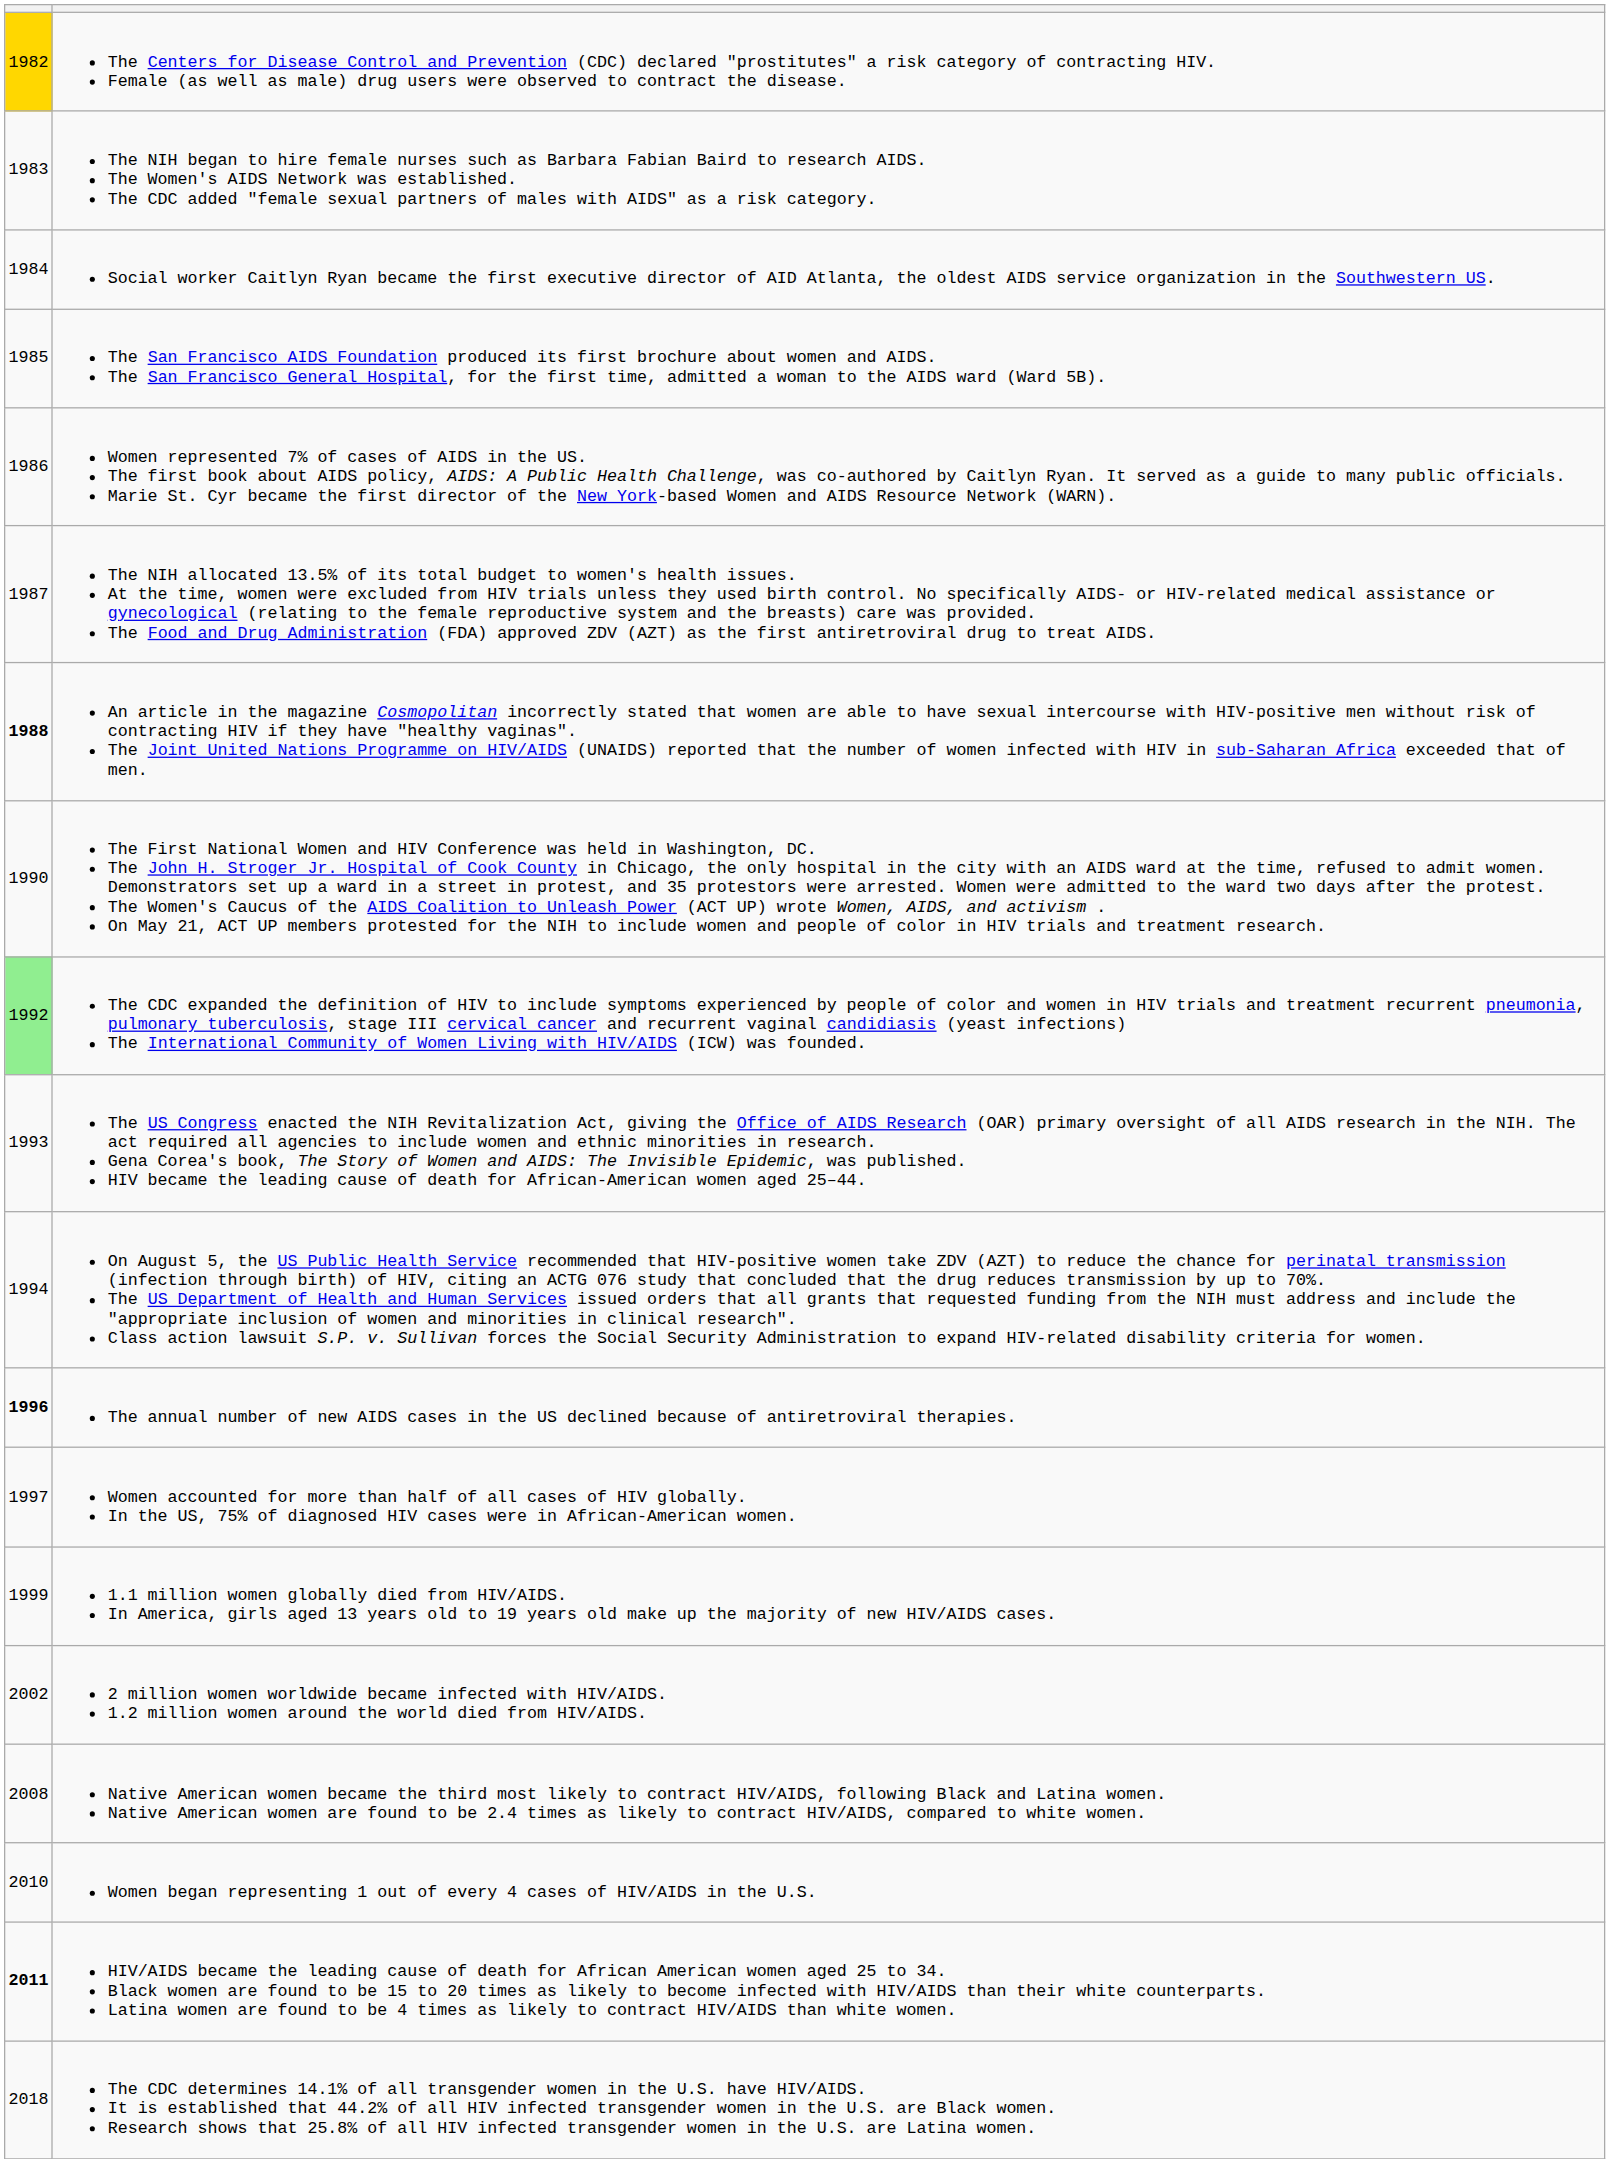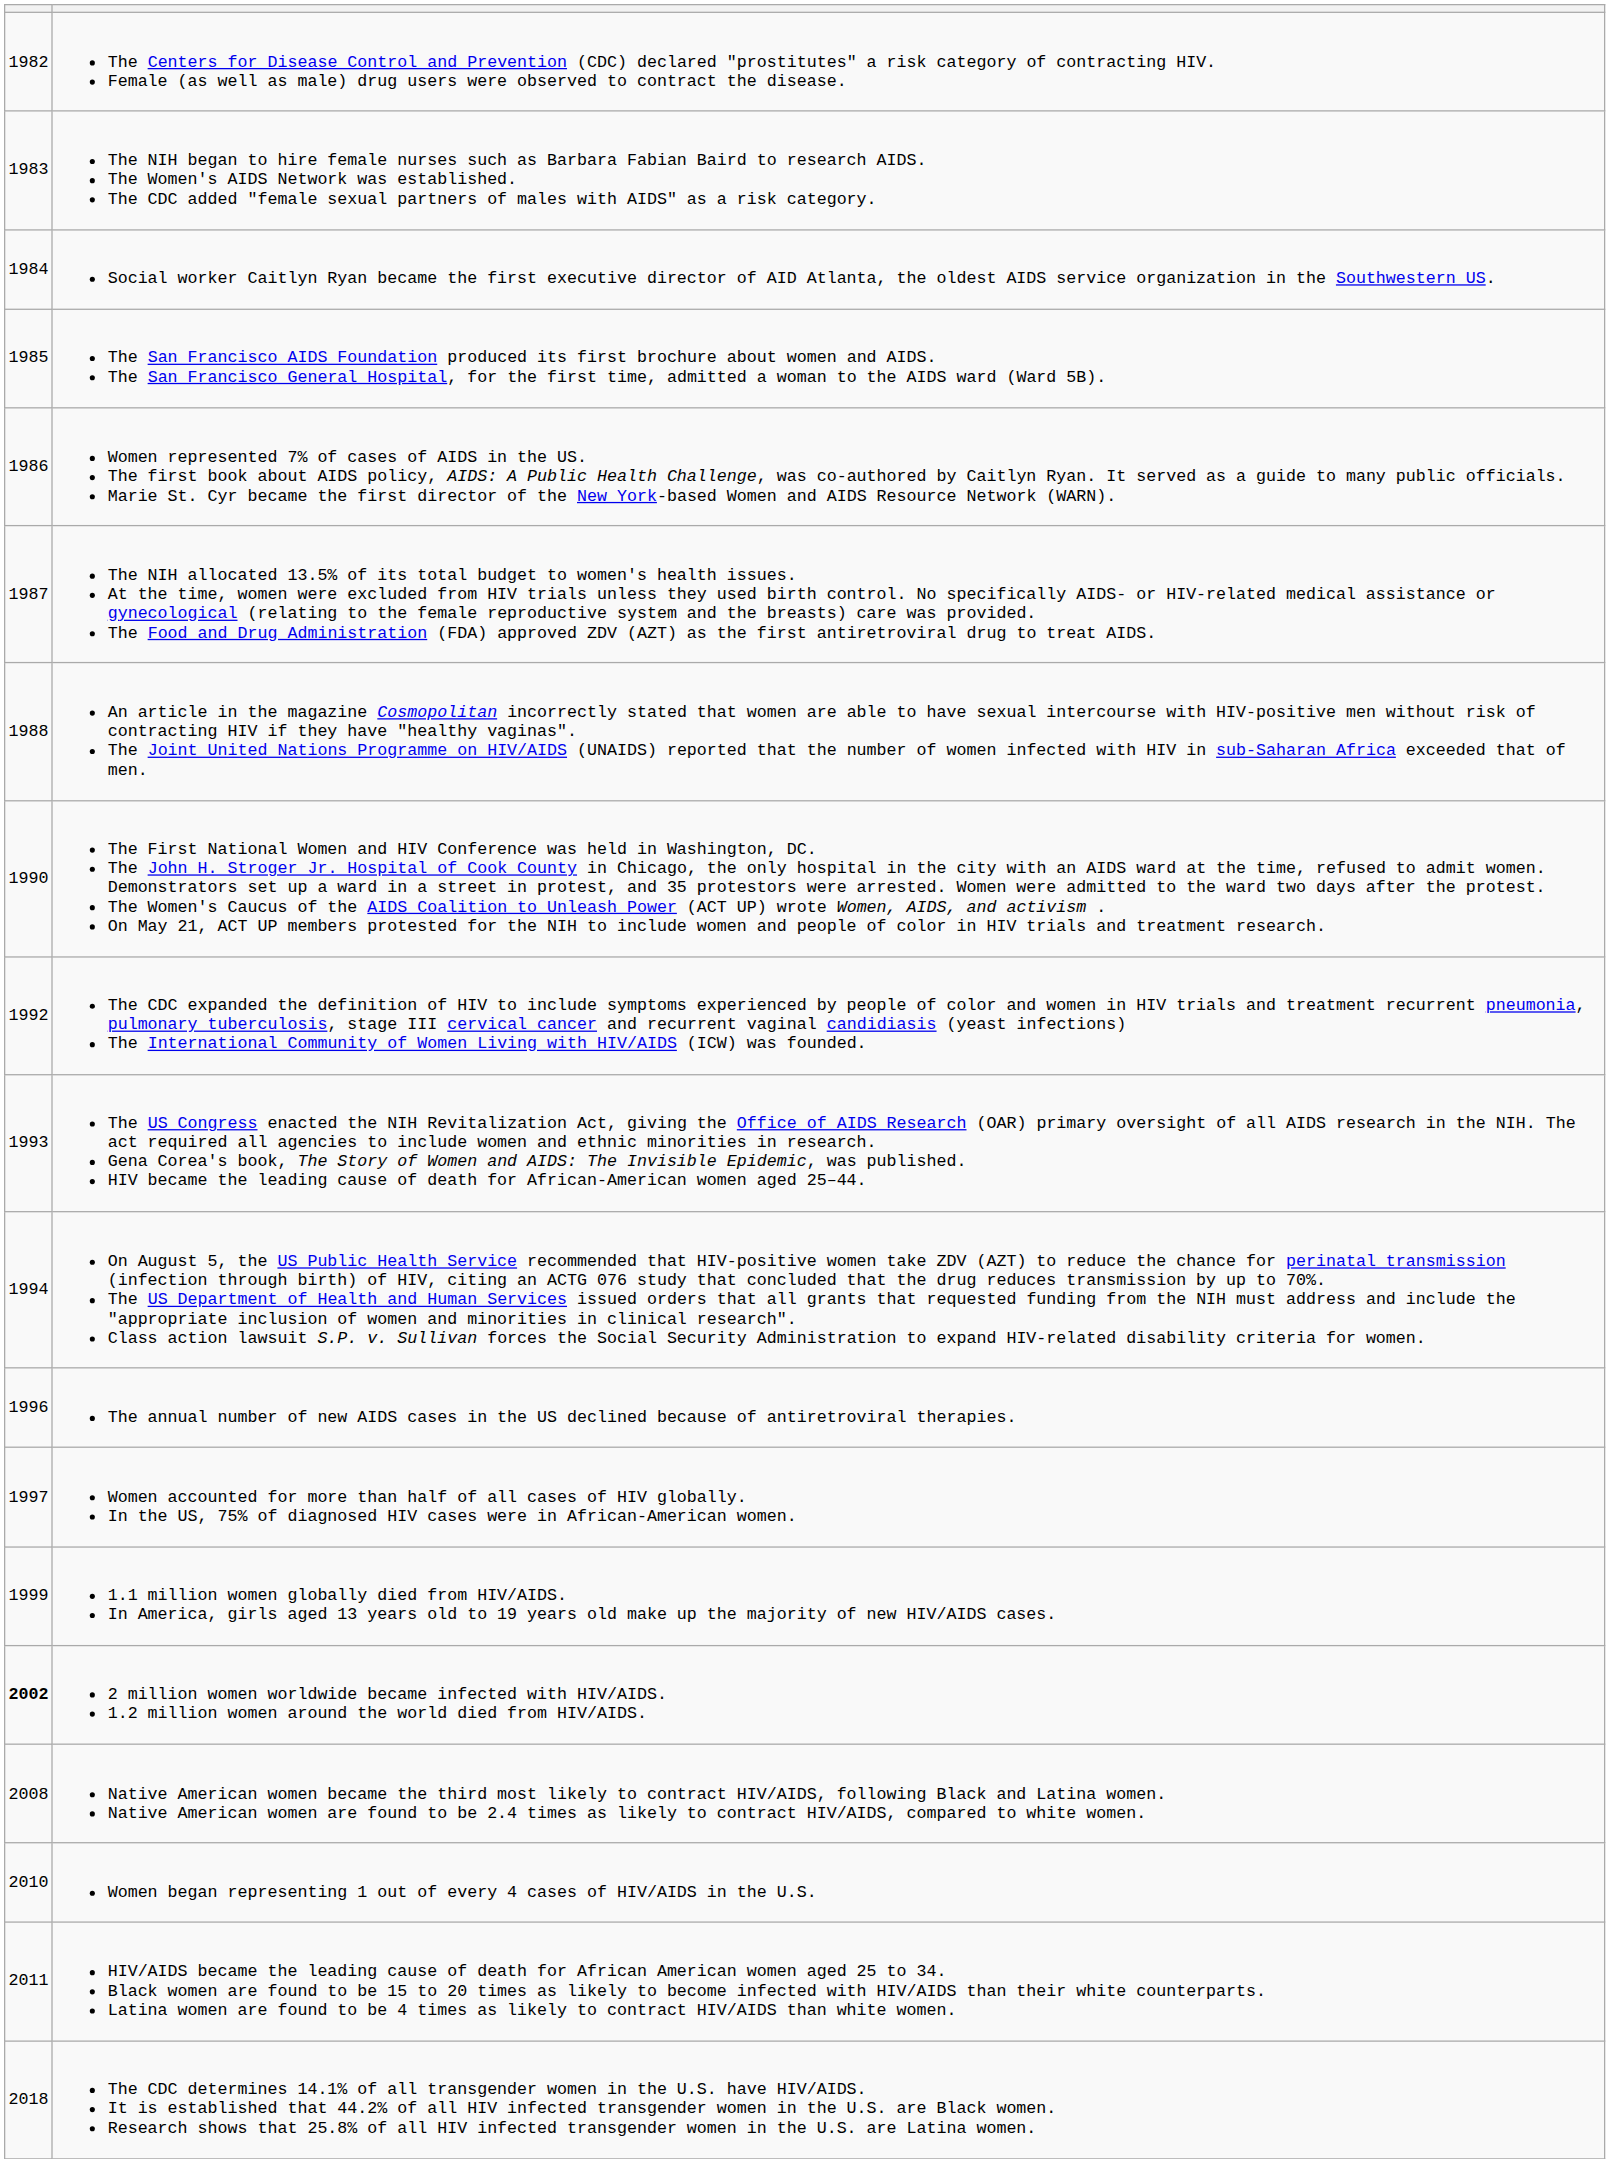row 2 | column 1: gold background -> no background
row 8 | column 1: bold -> normal
row 10 | column 1: lightgreen background -> no background
row 13 | column 1: bold -> normal
row 16 | column 1: normal -> bold
row 19 | column 1: bold -> normal
